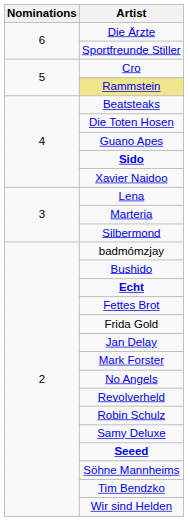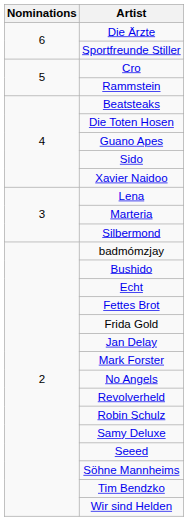Rammstein | Artist: khaki background -> no background
Sido | Artist: bold -> normal
Echt | Artist: bold -> normal
Seeed | Artist: bold -> normal
